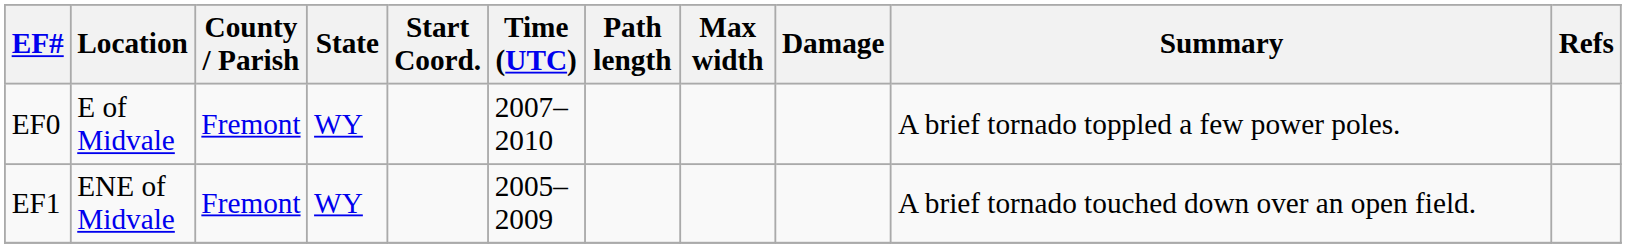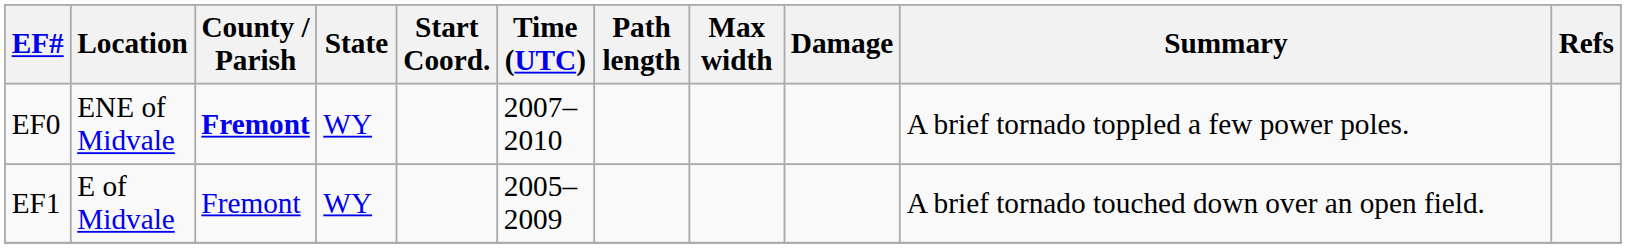EF0 | Location: E of Midvale -> ENE of Midvale
EF0 | County / Parish: normal -> bold
EF1 | Location: ENE of Midvale -> E of Midvale
